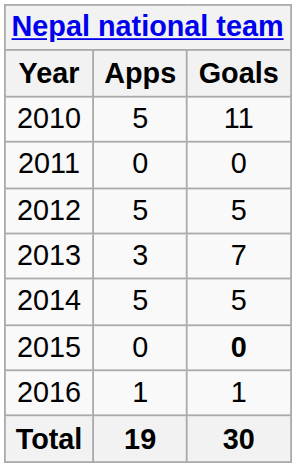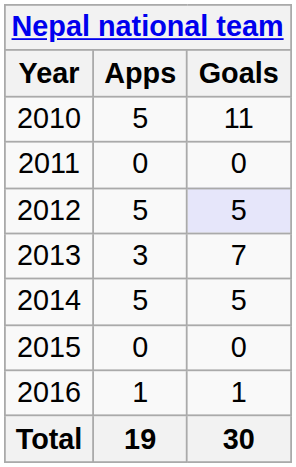2012 | Goals: no background -> lavender background
2015 | Goals: bold -> normal
